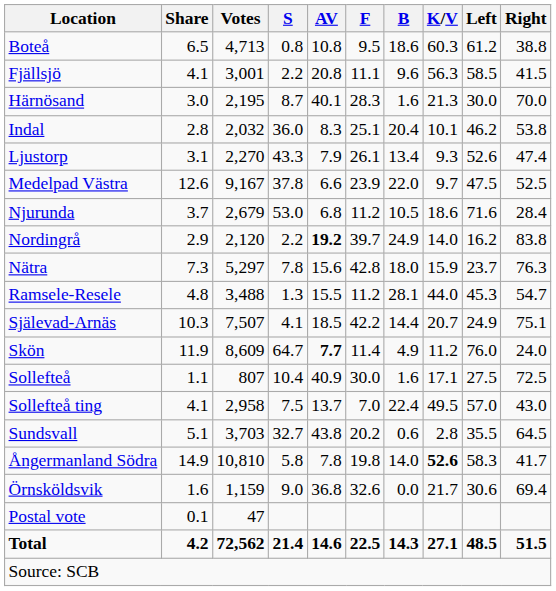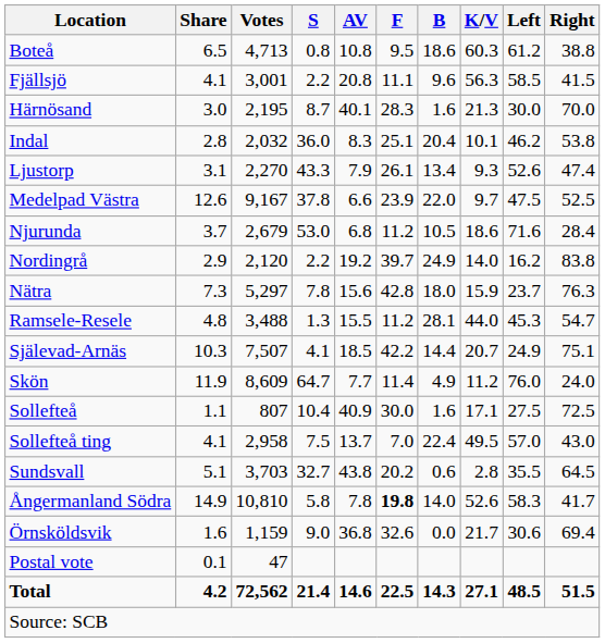Nordingrå | AV: bold -> normal
Skön | AV: bold -> normal
Ångermanland Södra | F: normal -> bold
Ångermanland Södra | K/V: bold -> normal
